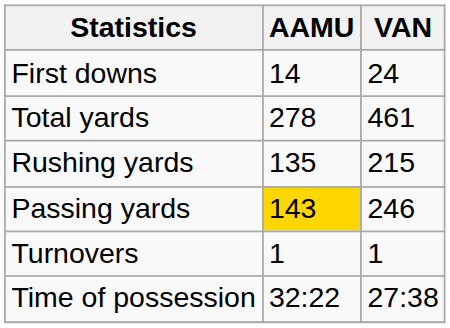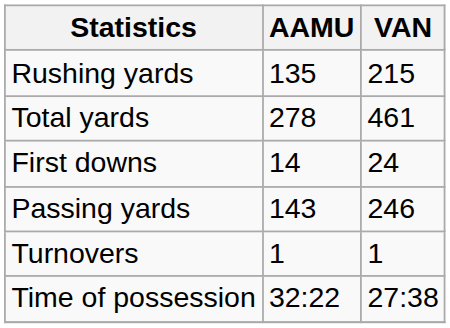rows swapped: First downs <-> Rushing yards
Passing yards | AAMU: gold background -> no background
